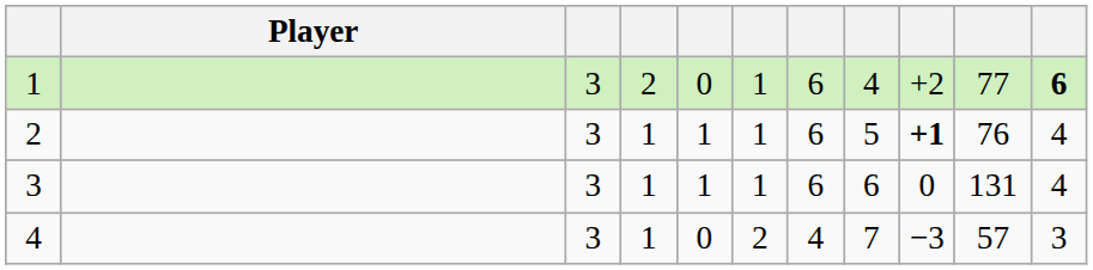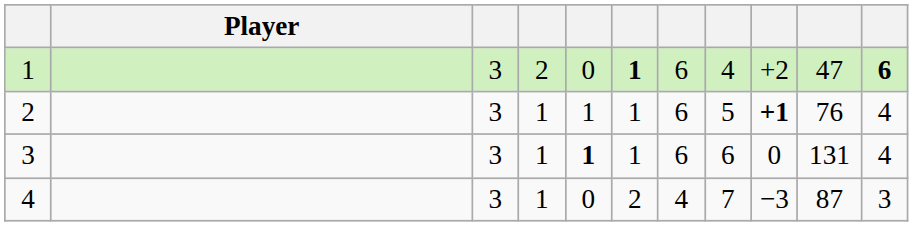row 2 | column 6: normal -> bold
row 2 | column 10: 77 -> 47
row 4 | column 5: normal -> bold
row 5 | column 10: 57 -> 87
